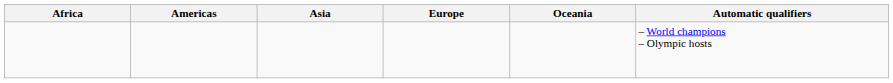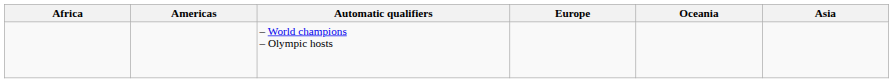columns swapped: Asia <-> Automatic qualifiers
